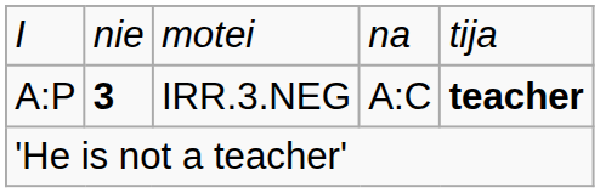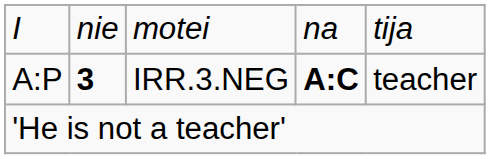A:P | column 4: normal -> bold
A:P | column 5: bold -> normal
